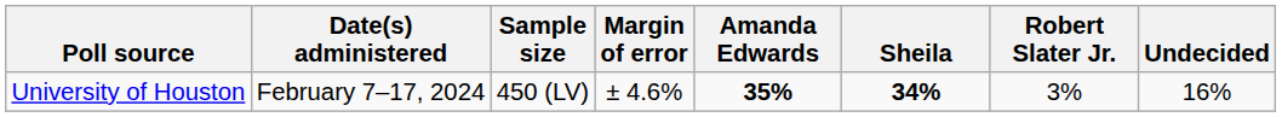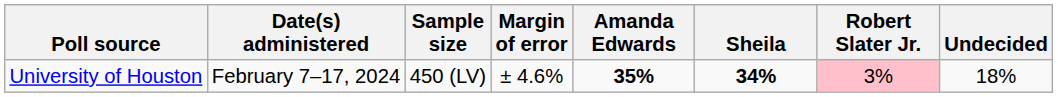University of Houston | Robert Slater Jr.: no background -> pink background
University of Houston | Undecided: 16% -> 18%
